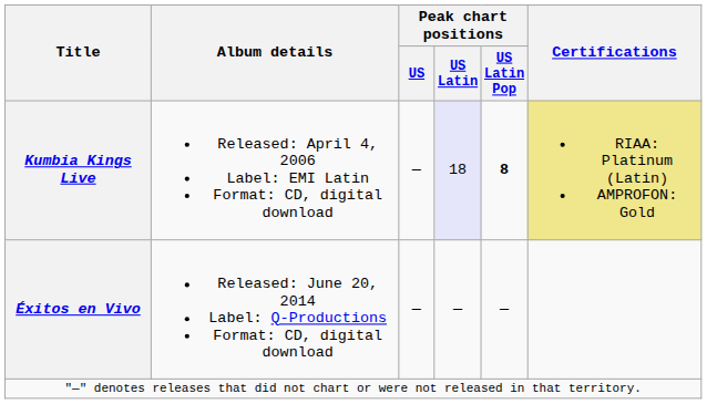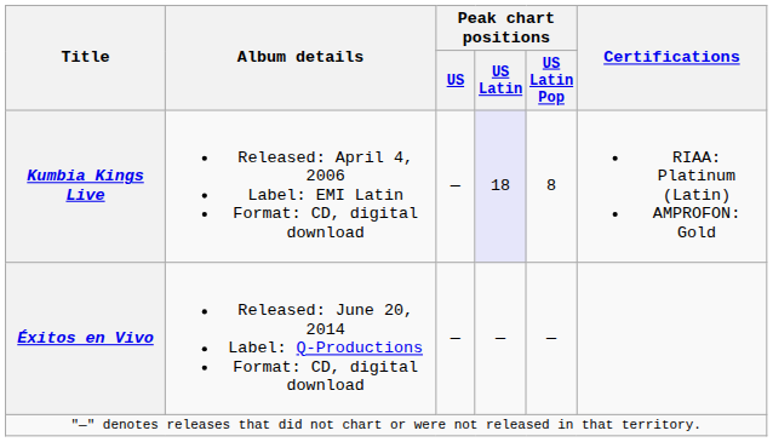Kumbia Kings Live | Peak chart positions / US Latin Pop: bold -> normal
Kumbia Kings Live | Certifications: khaki background -> no background
